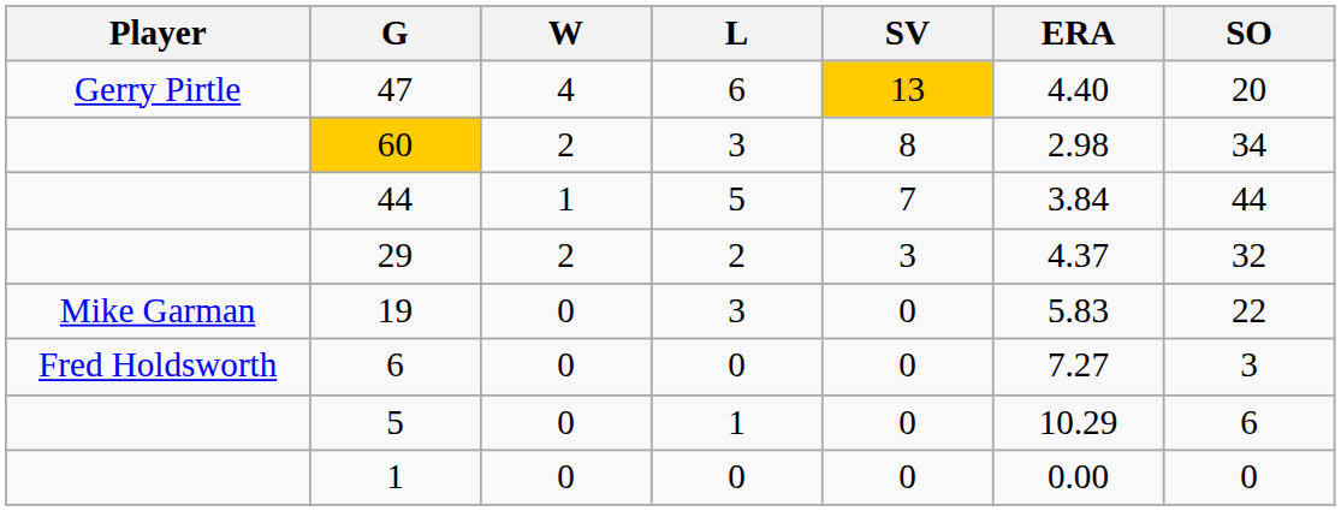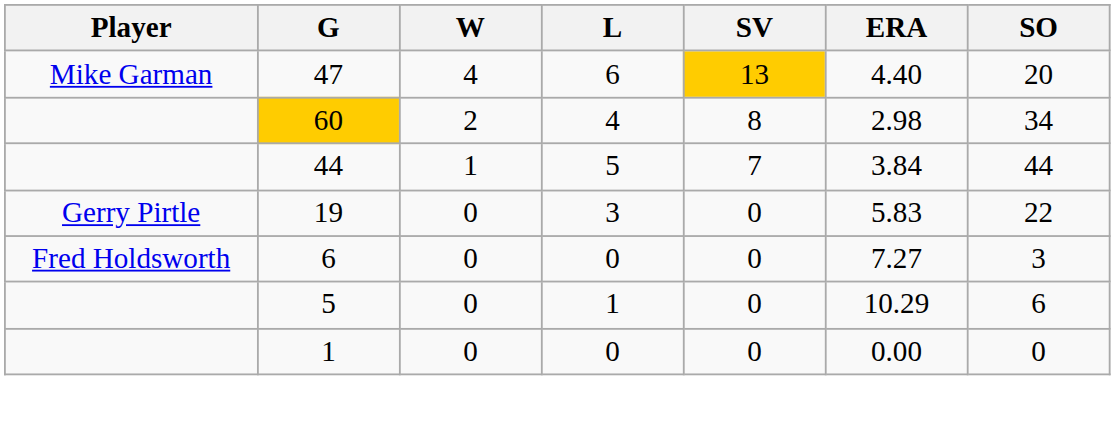47 | Player: Gerry Pirtle -> Mike Garman
60 | L: 3 -> 4
- row: 29 | 2 | 2 | 3 | 4.37 | 32
19 | Player: Mike Garman -> Gerry Pirtle
